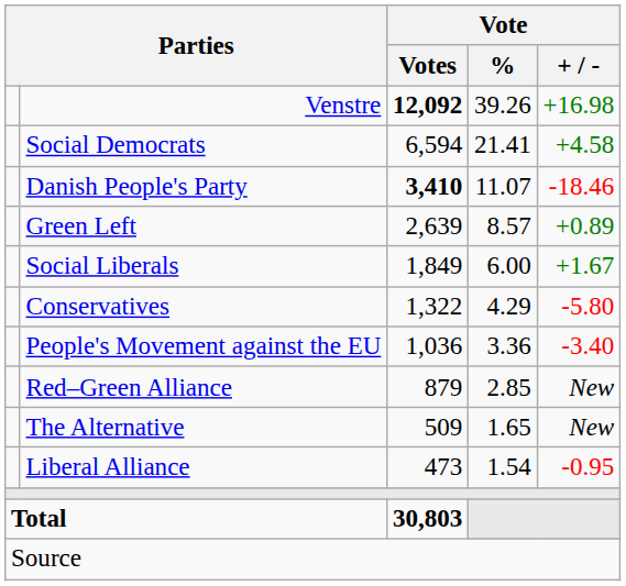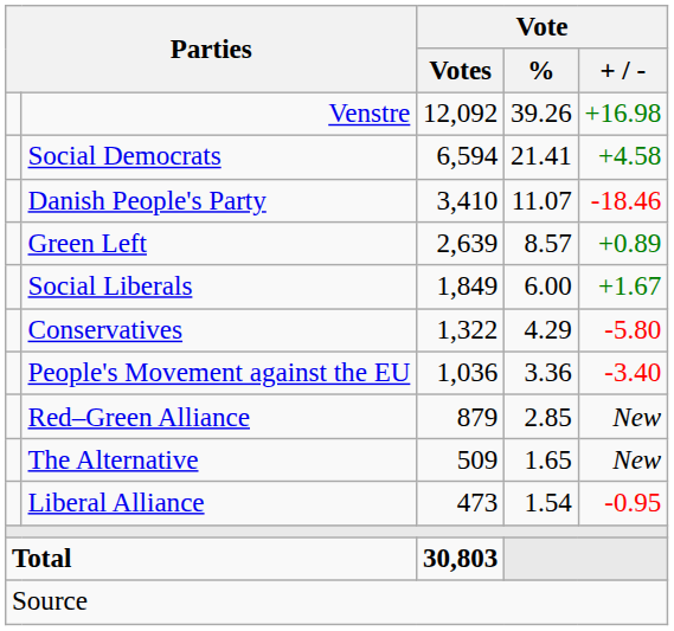Venstre | Vote / Votes: bold -> normal
Danish People's Party | Vote / Votes: bold -> normal
